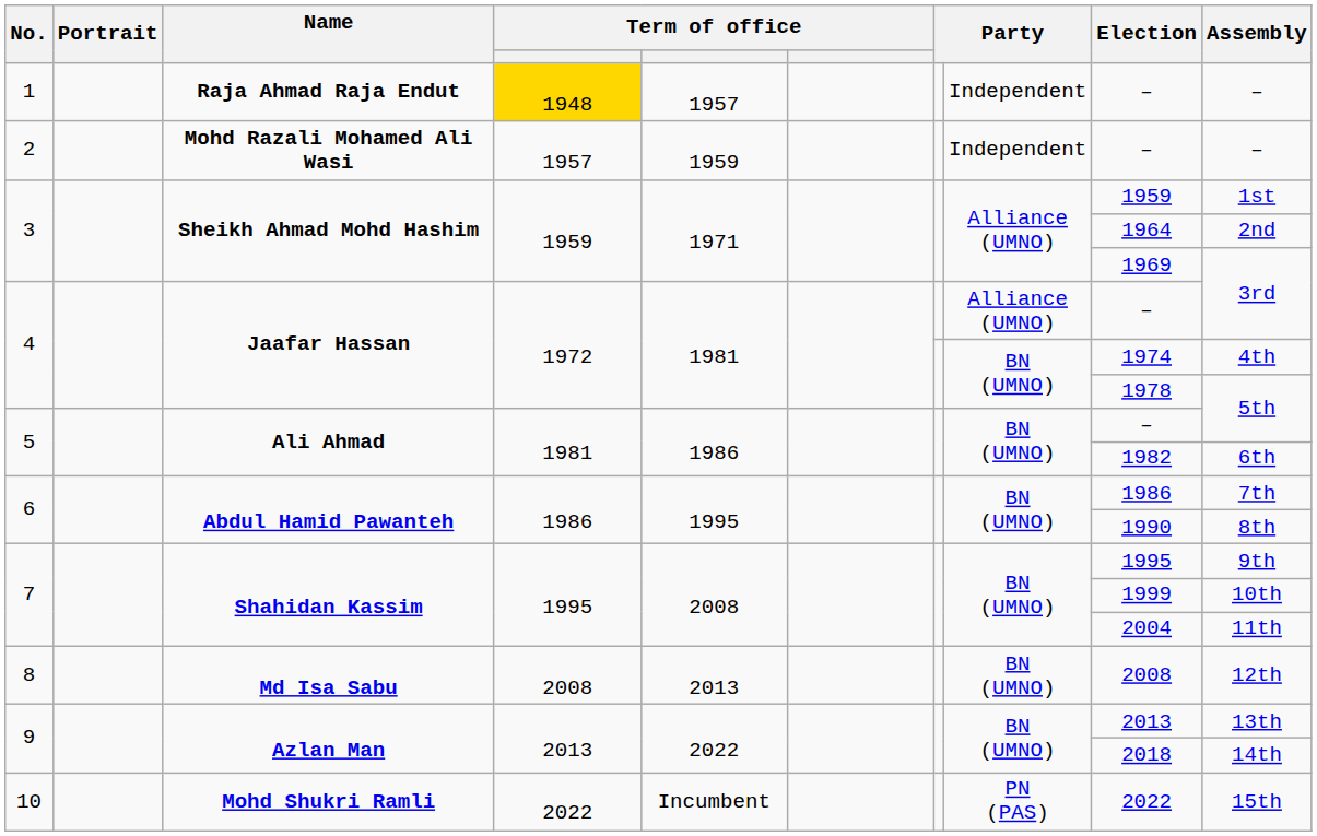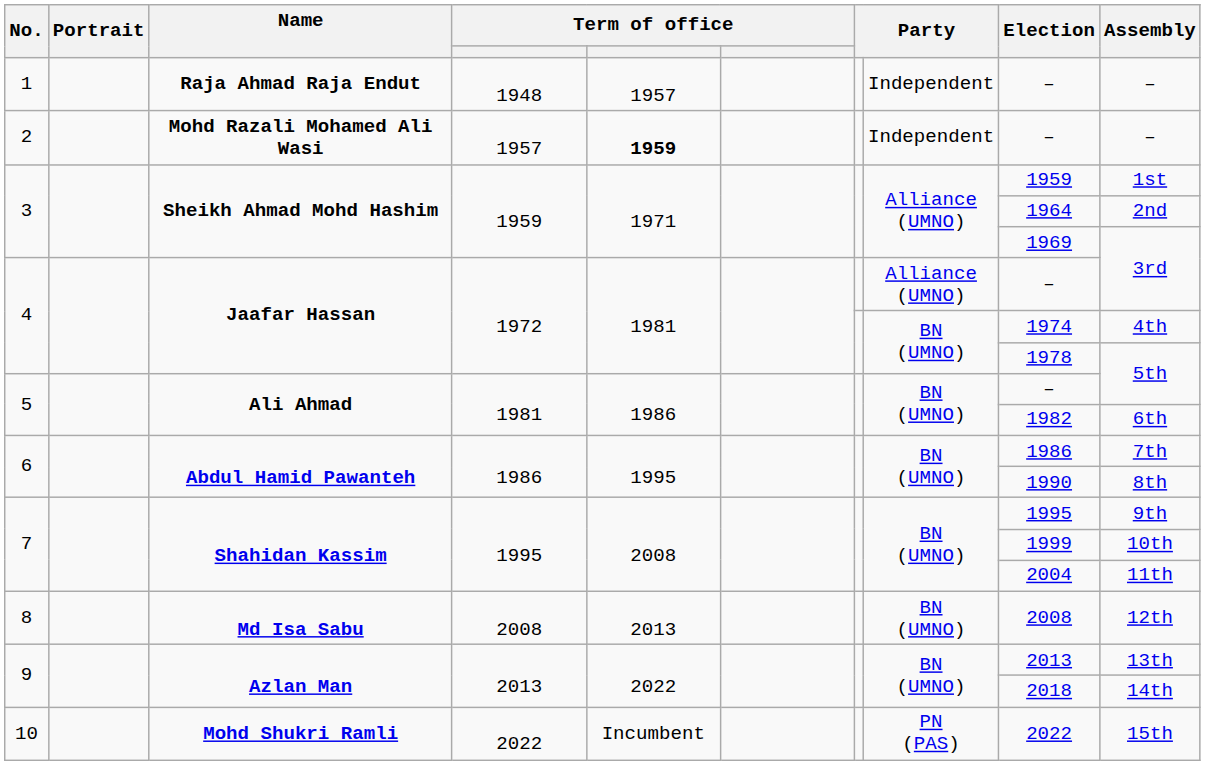1 | column 4: gold background -> no background
2 | column 5: normal -> bold
